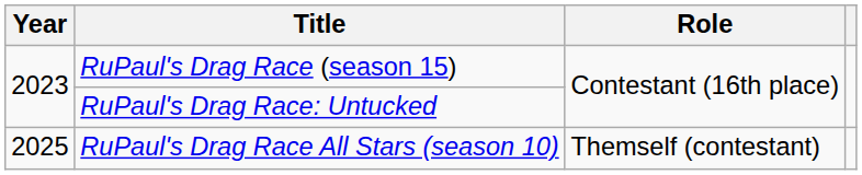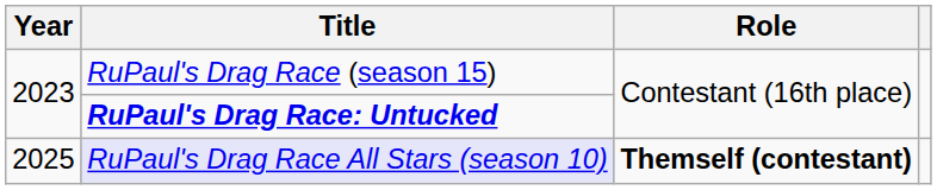RuPaul's Drag Race: Untucked | Title: normal -> bold
RuPaul's Drag Race All Stars (season 10) | Title: no background -> lavender background
RuPaul's Drag Race All Stars (season 10) | Role: normal -> bold
